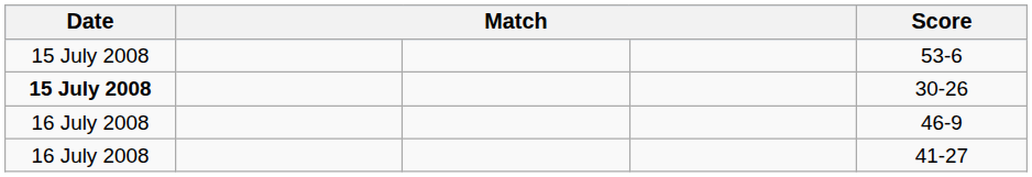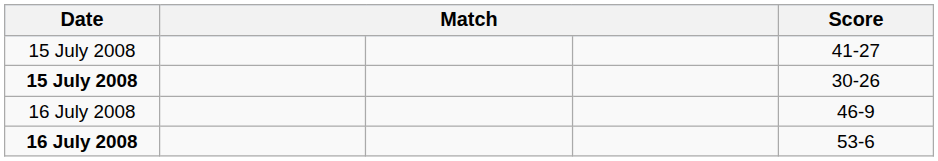row 2 | Score: 53-6 -> 41-27
row 5 | Date: normal -> bold
row 5 | Score: 41-27 -> 53-6
